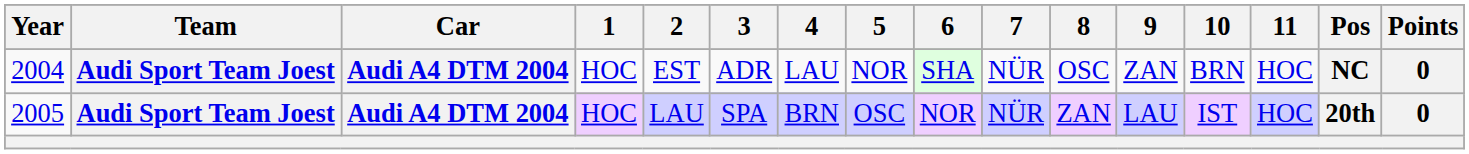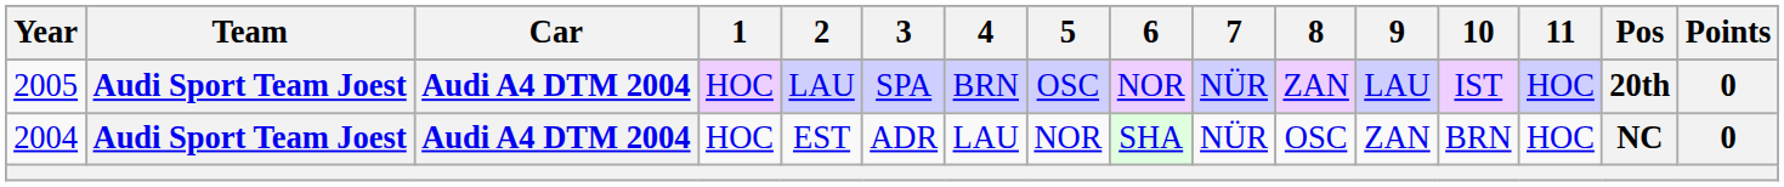rows swapped: 2004 <-> 2005
